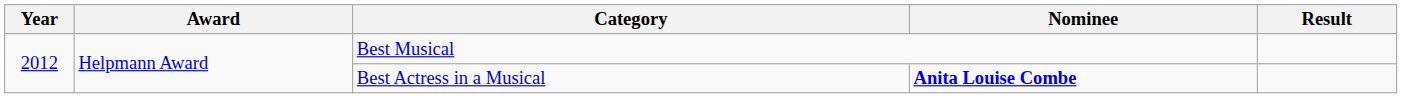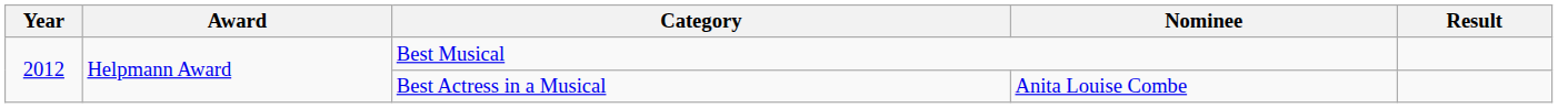Best Actress in a Musical | Nominee: bold -> normal
